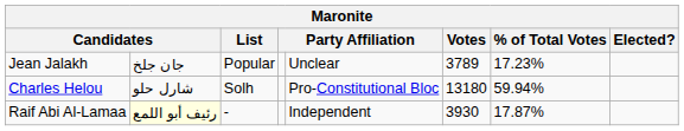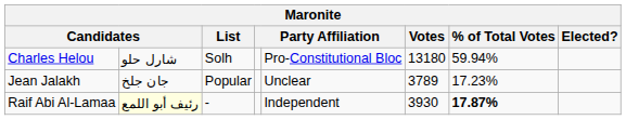rows swapped: Charles Helou <-> Jean Jalakh
Raif Abi Al-Lamaa | % of Total Votes: normal -> bold
